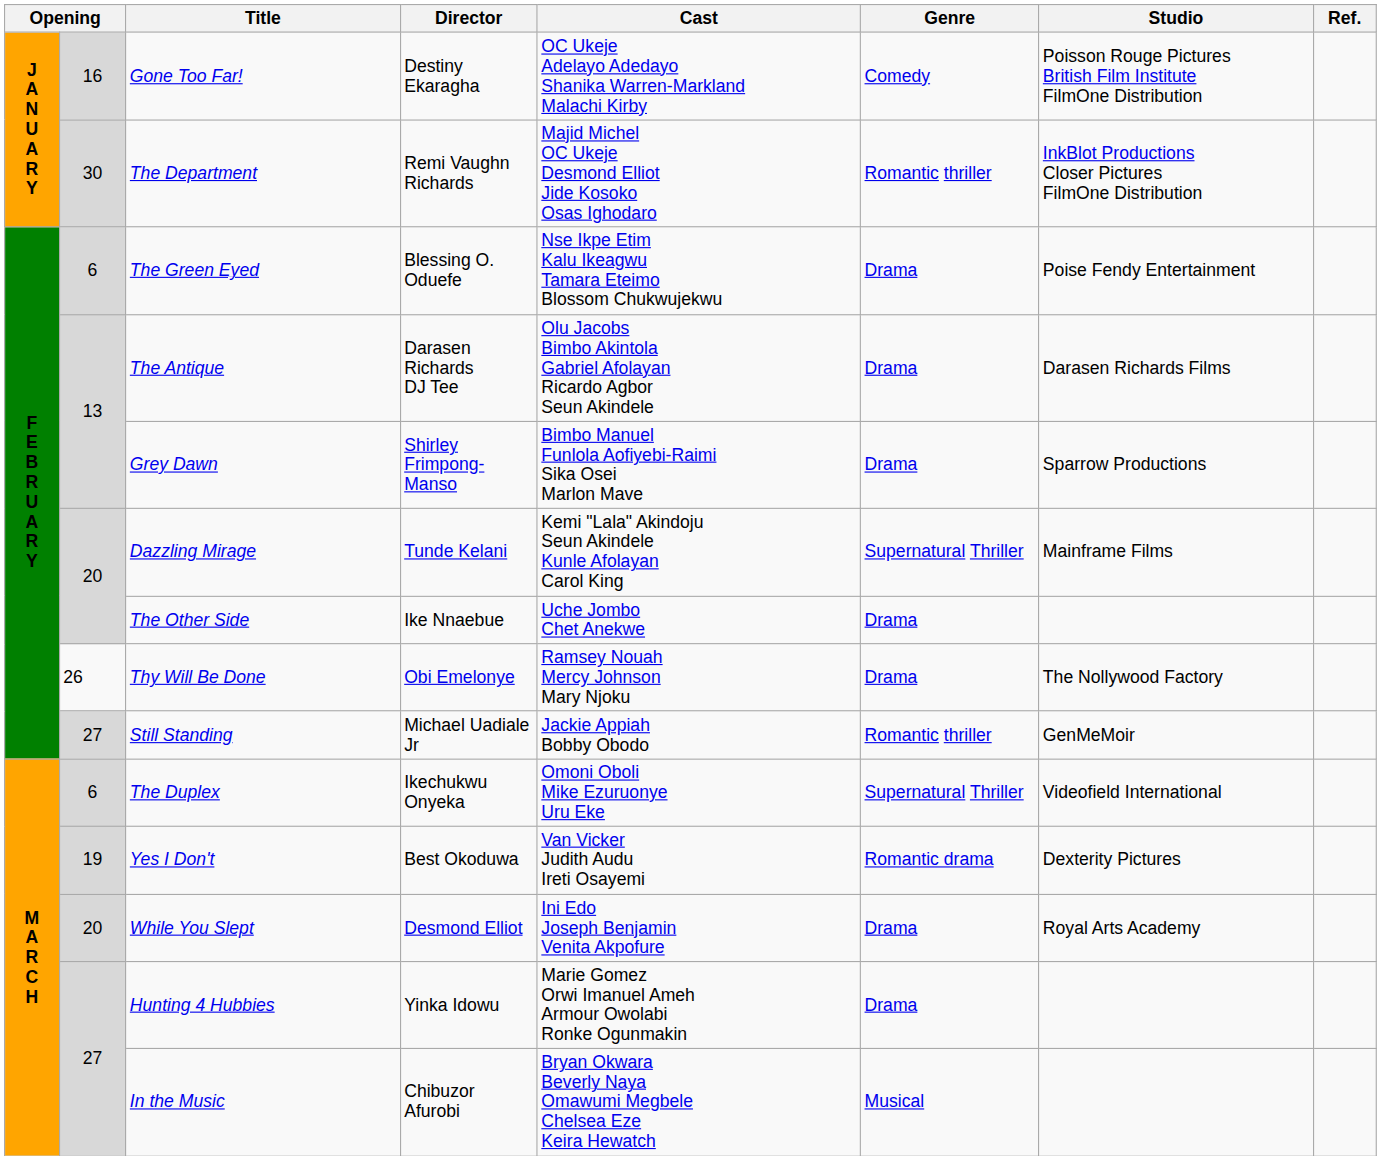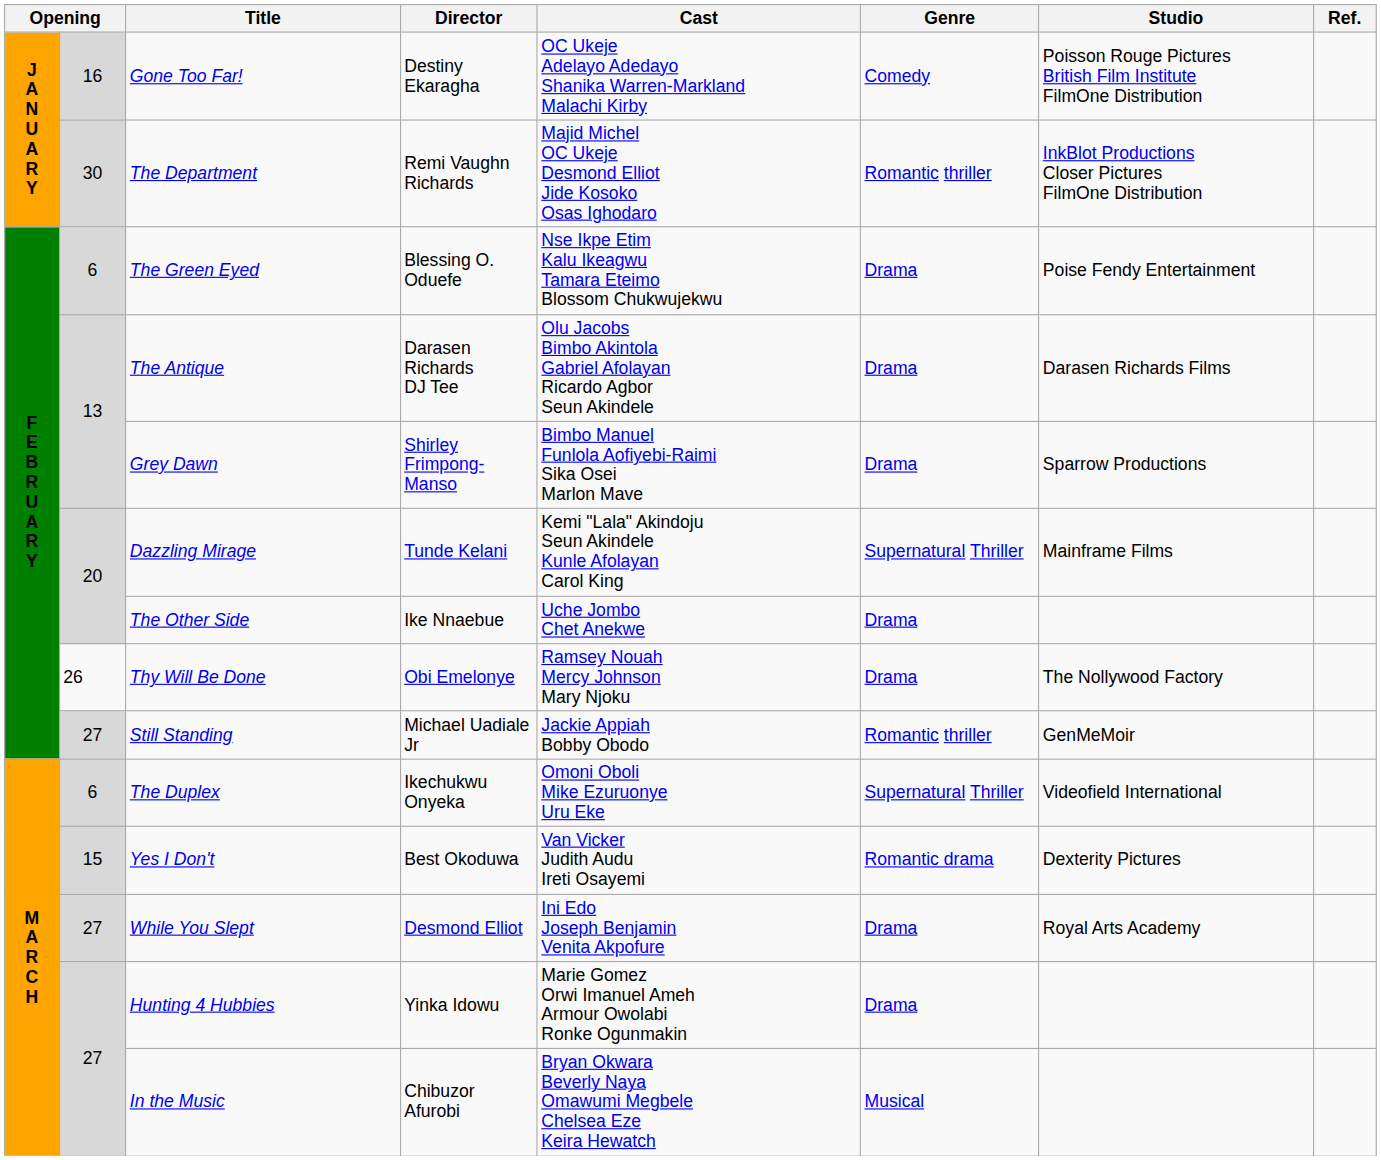Yes I Don't | column 2: 19 -> 15
While You Slept | column 2: 20 -> 27
